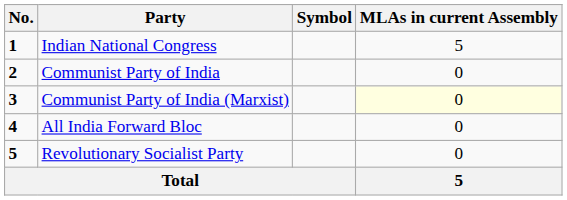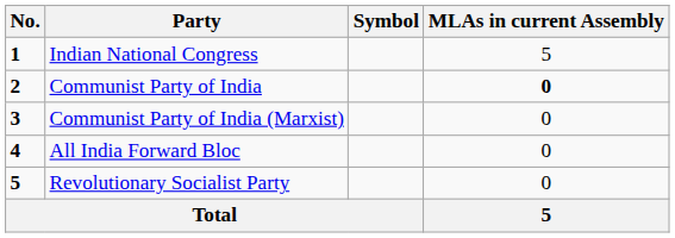Communist Party of India | MLAs in current Assembly: normal -> bold
Communist Party of India (Marxist) | MLAs in current Assembly: lightyellow background -> no background
